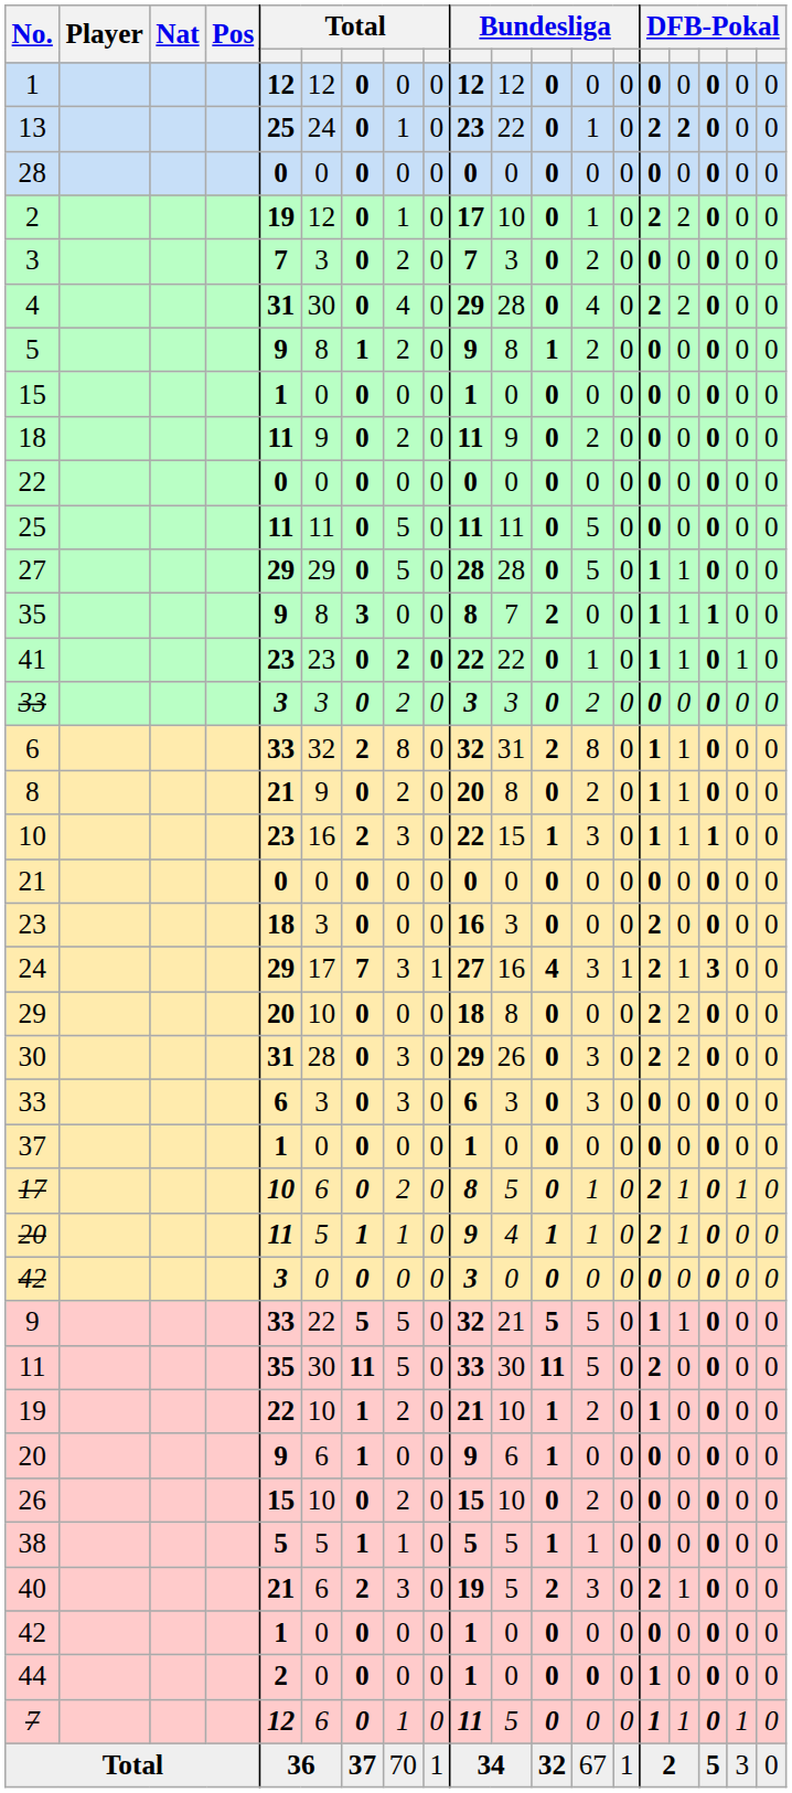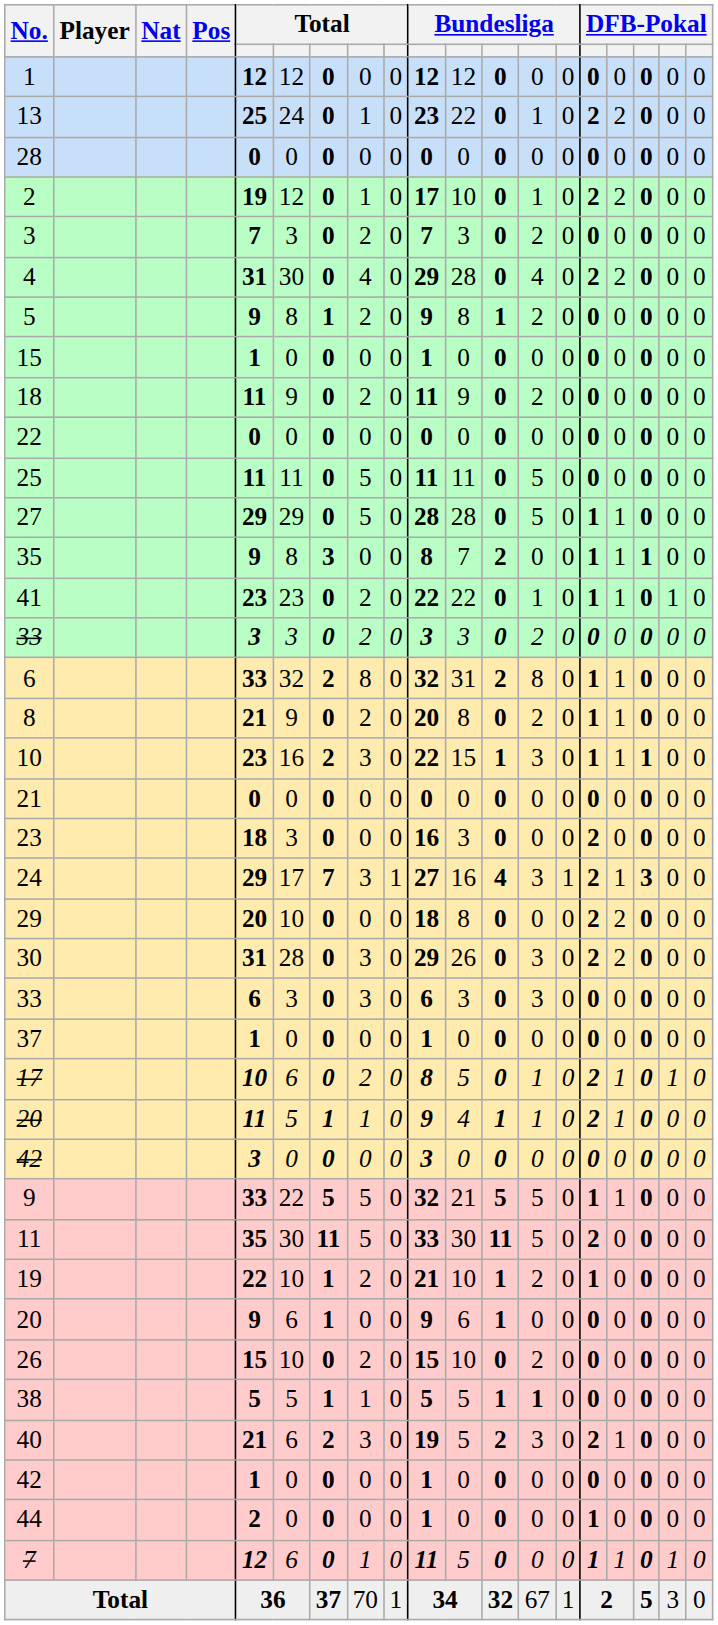13 | column 16: bold -> normal
41 | column 8: bold -> normal
41 | column 9: bold -> normal
38 | column 13: normal -> bold
44 | column 13: bold -> normal
